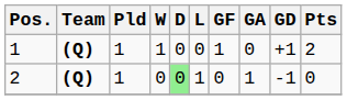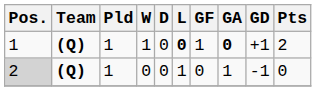row 2 | L: normal -> bold
row 2 | GA: normal -> bold
row 3 | Pos.: no background -> lightgrey background
row 3 | D: lightgreen background -> no background
